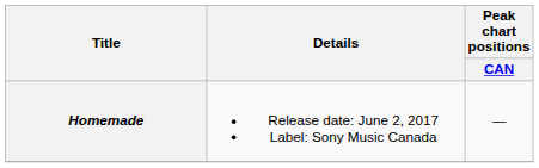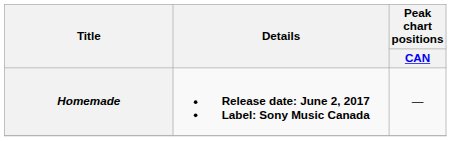Homemade | Details: normal -> bold
